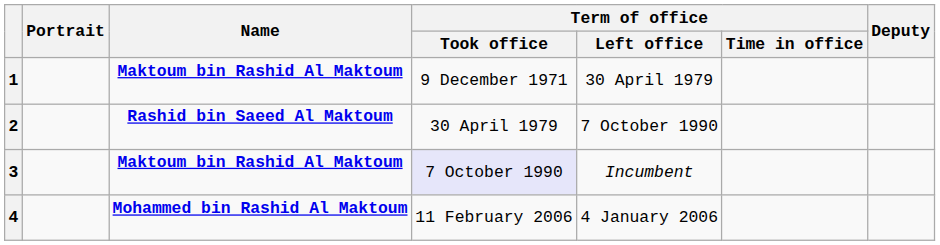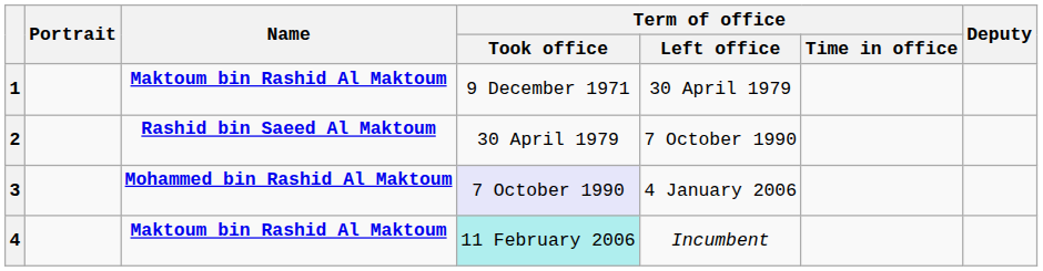3 | Name: Maktoum bin Rashid Al Maktoum -> Mohammed bin Rashid Al Maktoum
3 | Term of office / Left office: Incumbent -> 4 January 2006
4 | Name: Mohammed bin Rashid Al Maktoum -> Maktoum bin Rashid Al Maktoum
4 | Term of office / Took office: no background -> paleturquoise background
4 | Term of office / Left office: 4 January 2006 -> Incumbent
